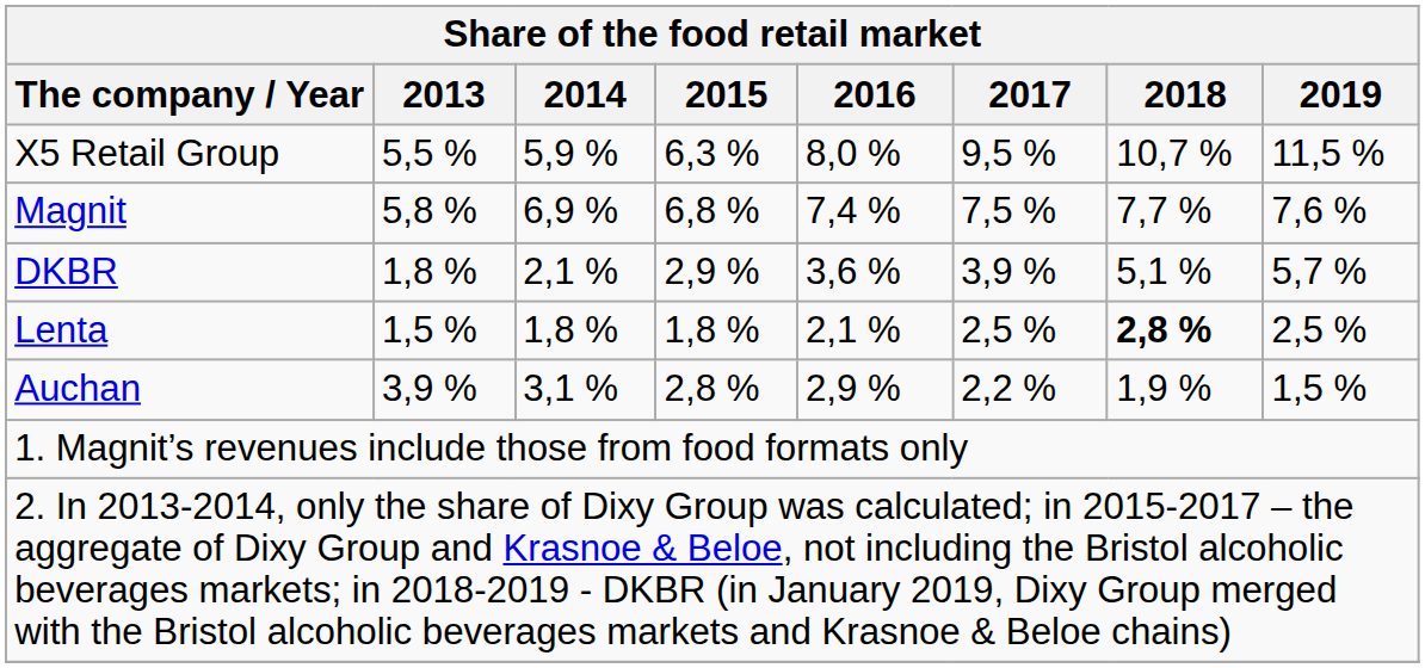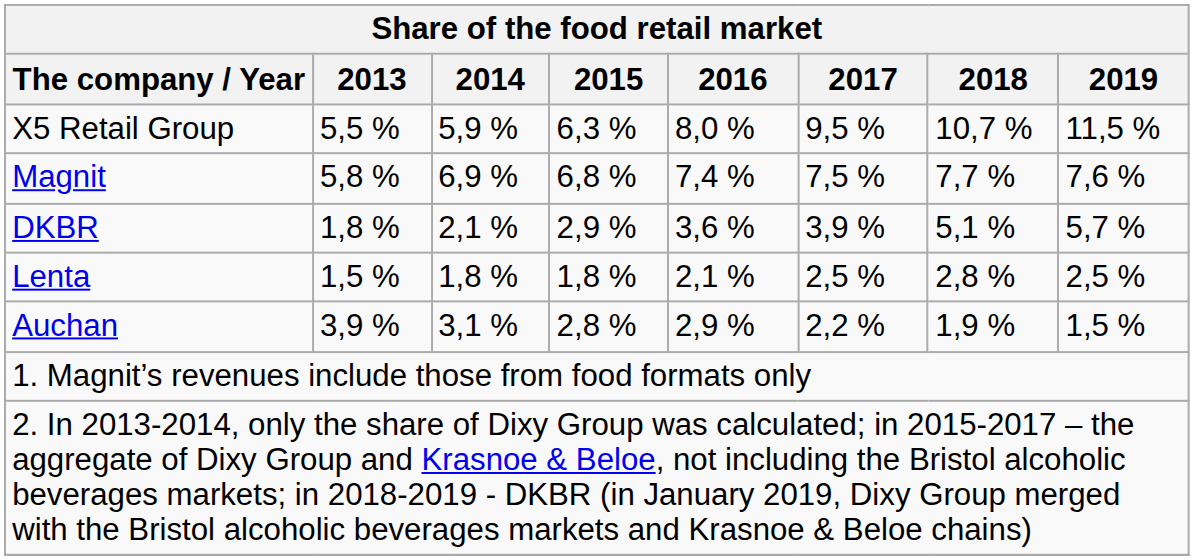Lenta | 2018: bold -> normal
